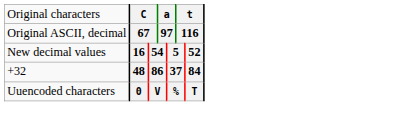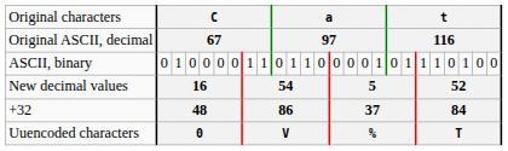+ row: ASCII, binary | 0 | 1 | 0 | 0 | 0 | 0 | 1 | 1 | 0 | 1 | 1 | 0 | 0 | 0 | 0 | 1 | 0 | 1 | 1 | 1 | 0 | 1 | 0 | 0
